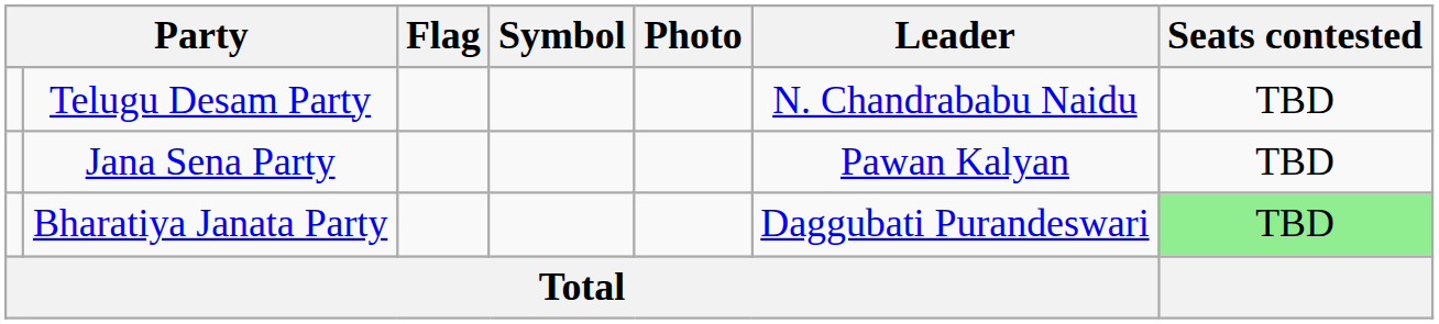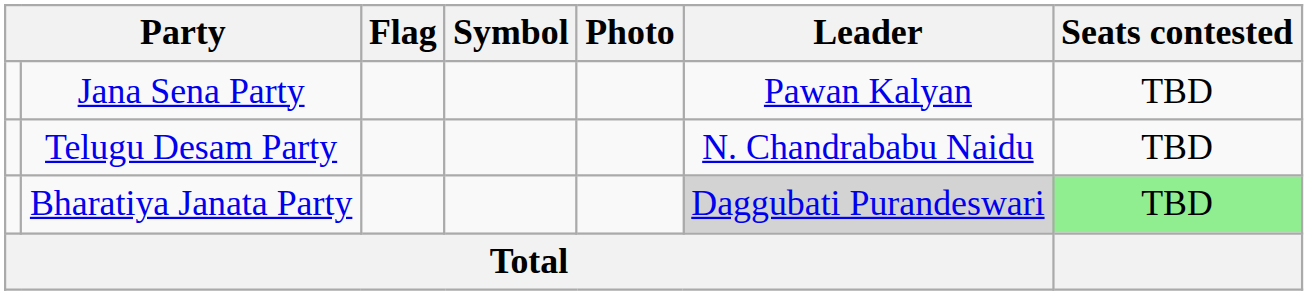rows swapped: Telugu Desam Party <-> Jana Sena Party
Bharatiya Janata Party | Leader: no background -> lightgrey background
